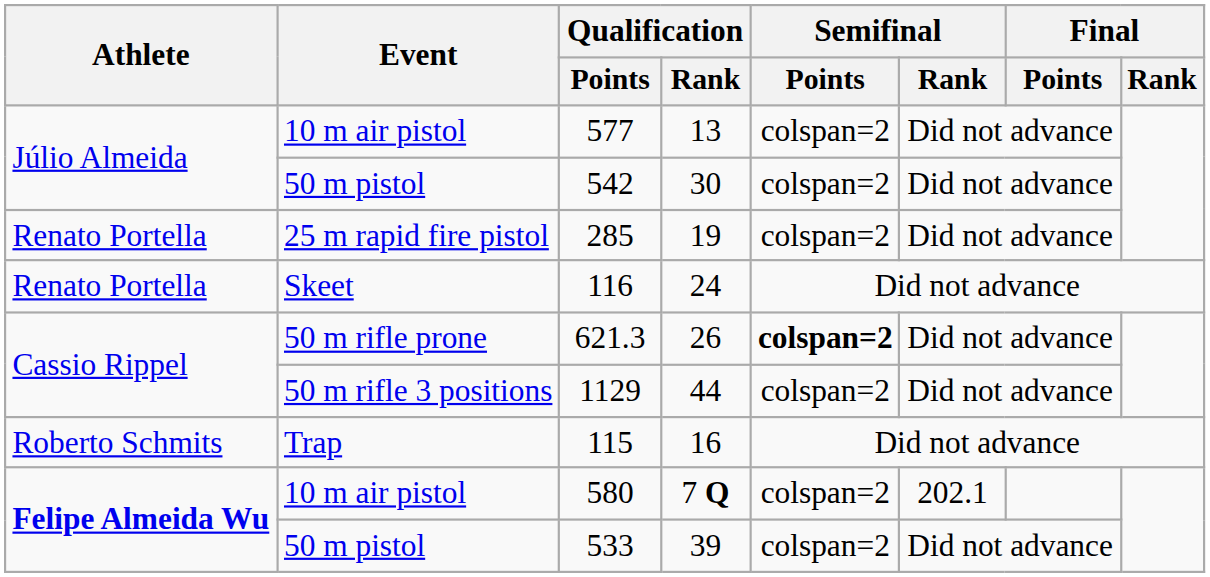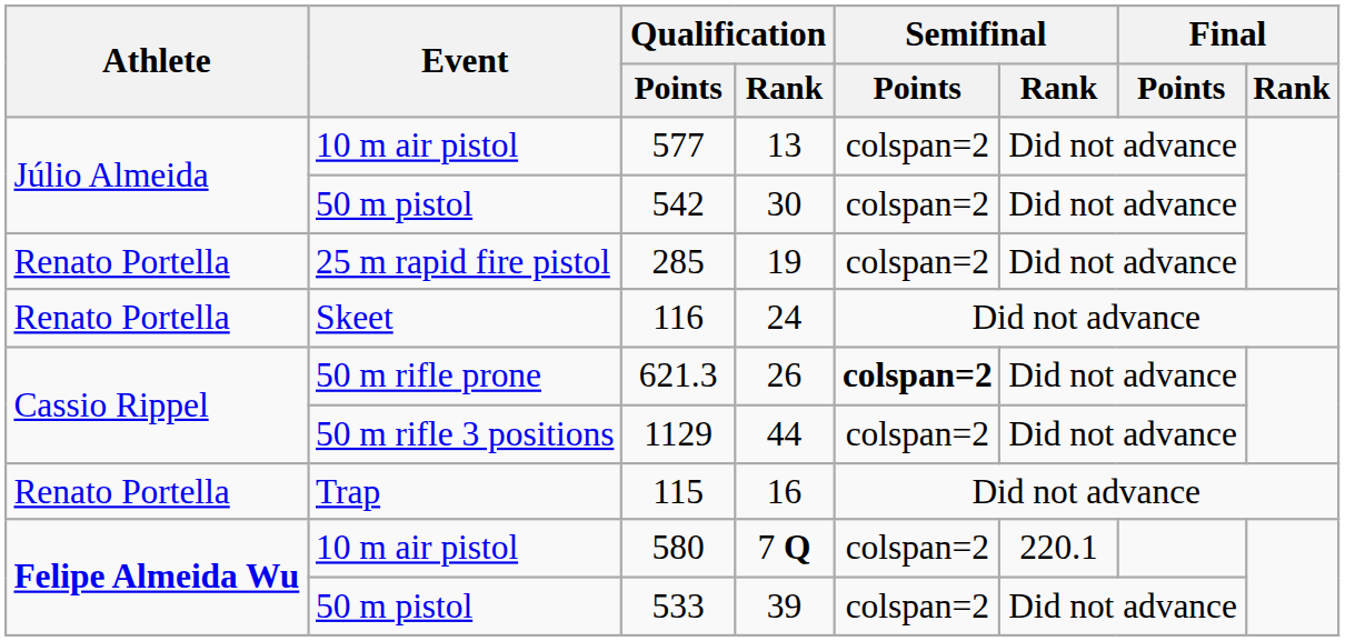115 | Athlete: Roberto Schmits -> Renato Portella
580 | Semifinal / Rank: 202.1 -> 220.1
